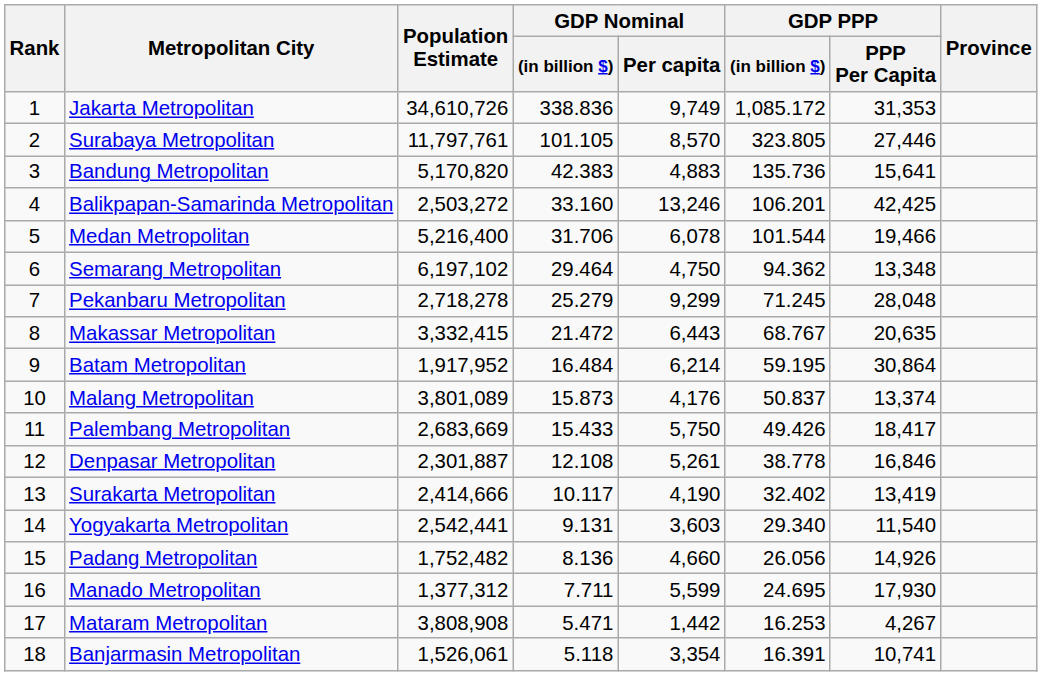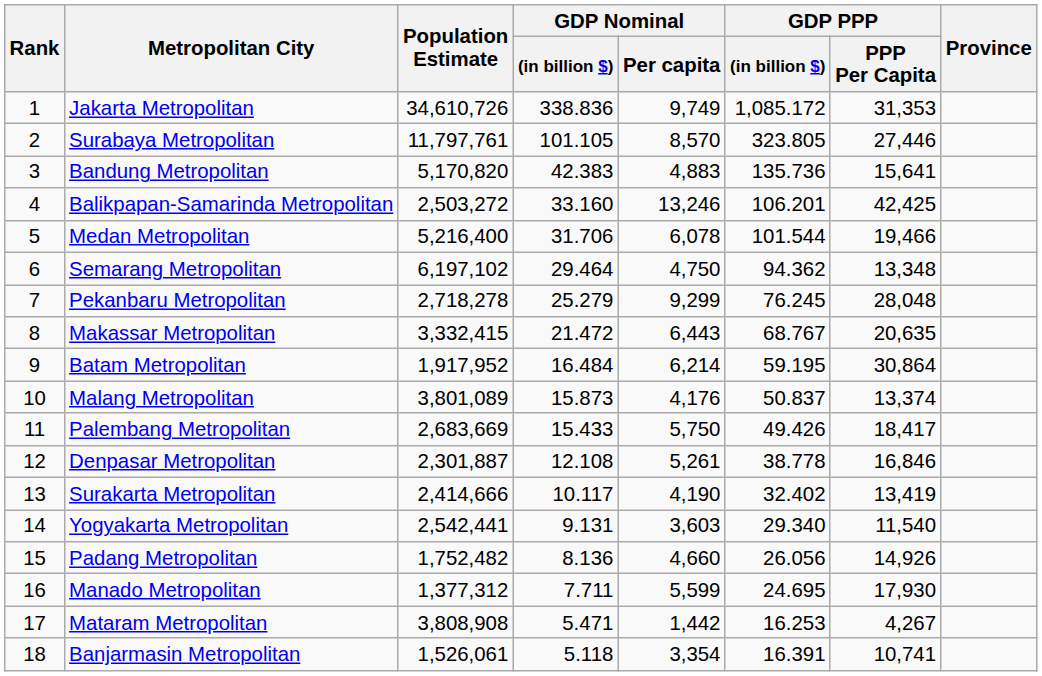Pekanbaru Metropolitan | GDP PPP / (in billion $): 71.245 -> 76.245
